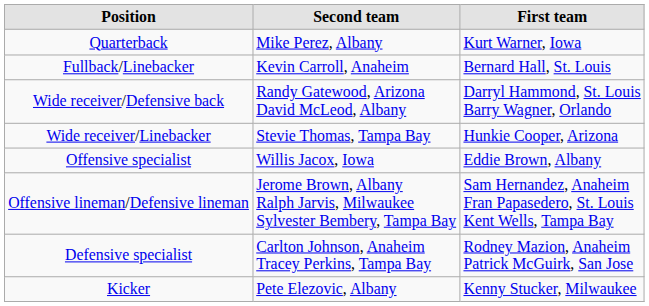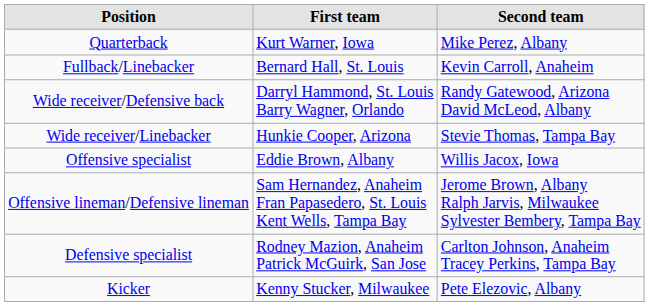columns swapped: First team <-> Second team
